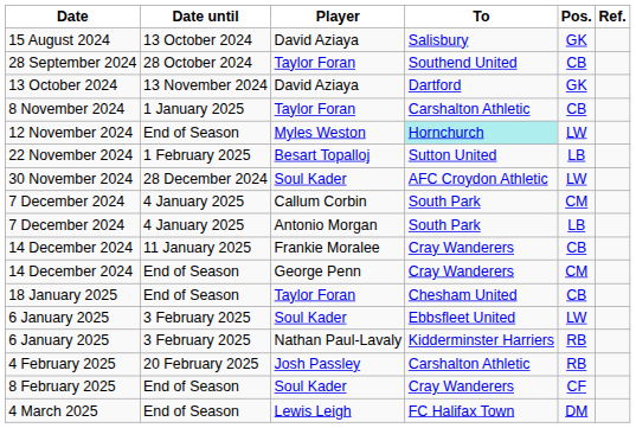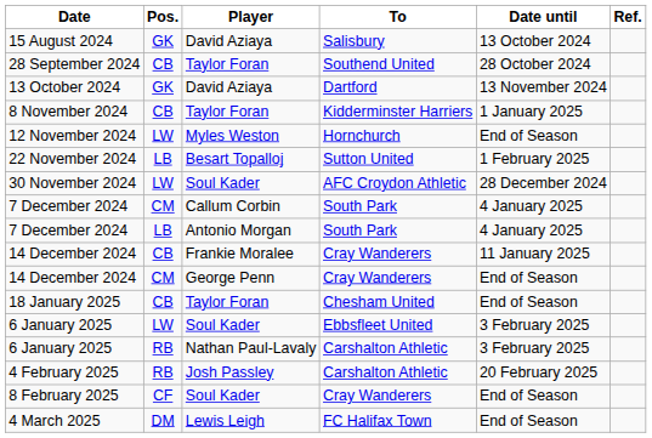columns swapped: Pos. <-> Date until
8 November 2024 | To: Carshalton Athletic -> Kidderminster Harriers
12 November 2024 | To: paleturquoise background -> no background
6 January 2025 / Nathan Paul-Lavaly | To: Kidderminster Harriers -> Carshalton Athletic
